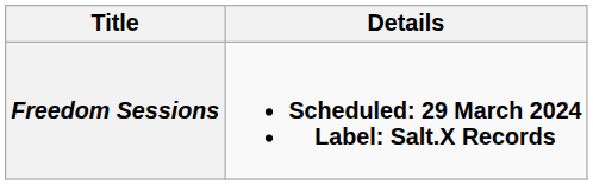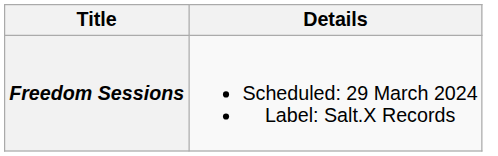Freedom Sessions | Details: bold -> normal
